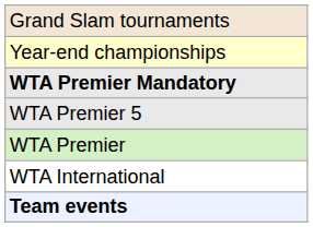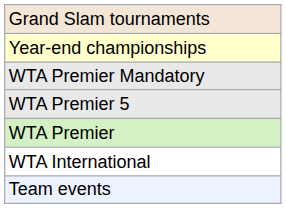row 3 | column 1: bold -> normal
row 7 | column 1: bold -> normal
